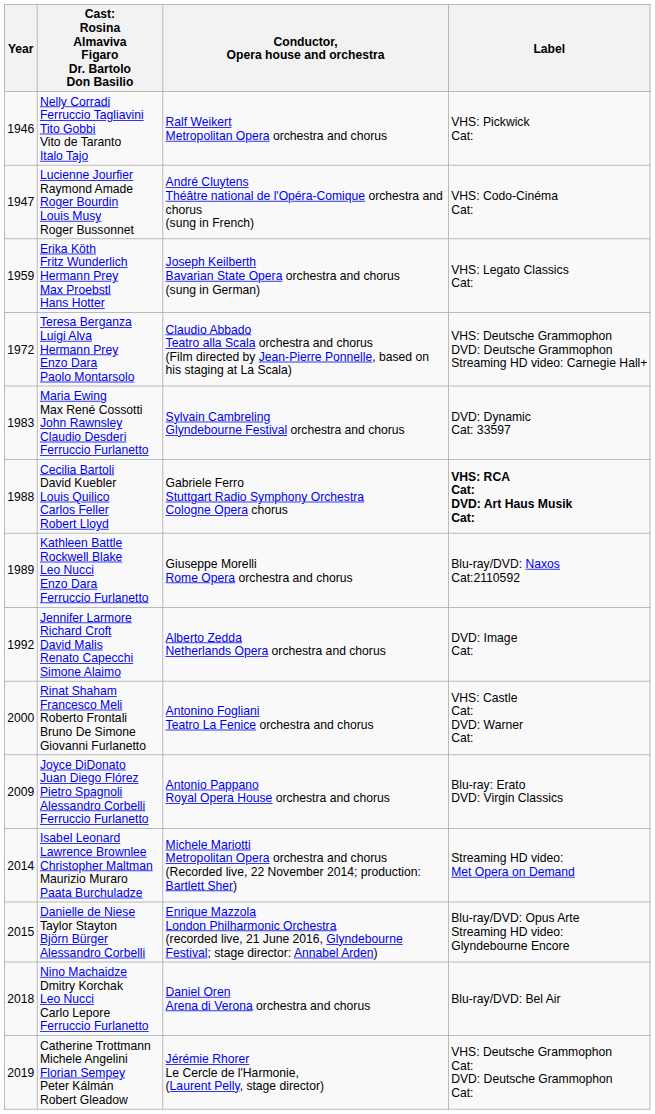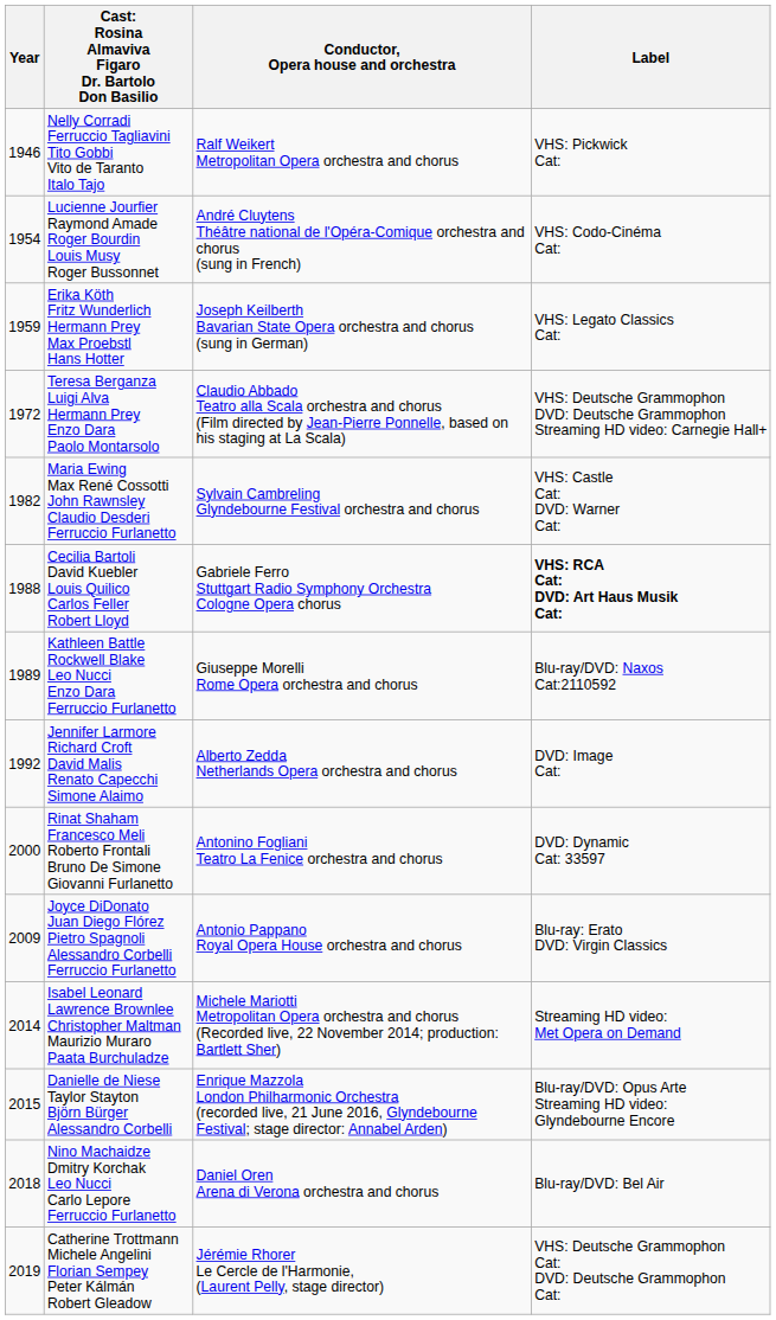row 3 | Year: 1947 -> 1954
row 6 | Year: 1983 -> 1982
row 6 | Label: DVD: Dynamic Cat: 33597 -> VHS: Castle Cat: DVD: Warner Cat:
row 10 | Label: VHS: Castle Cat: DVD: Warner Cat: -> DVD: Dynamic Cat: 33597
